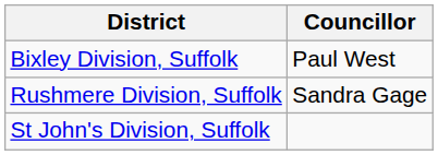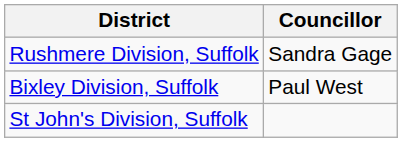rows swapped: Bixley Division, Suffolk <-> Rushmere Division, Suffolk
